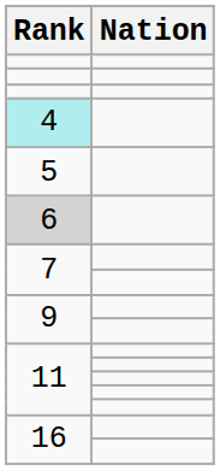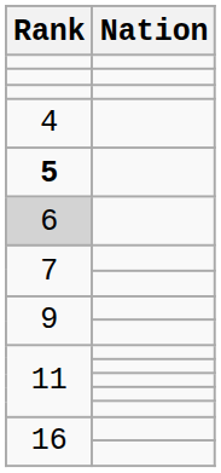row 5 | Rank: paleturquoise background -> no background
row 6 | Rank: normal -> bold
